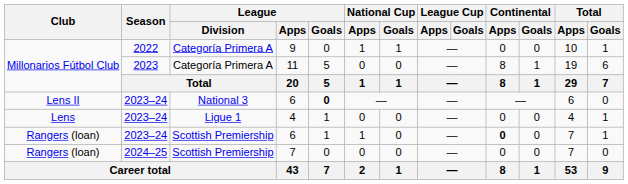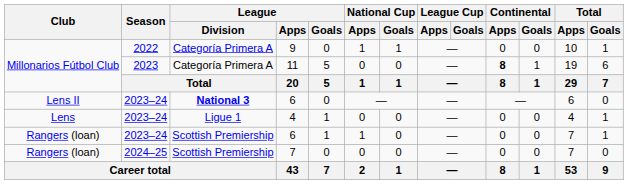11 | Continental / Apps: normal -> bold
Lens II / 6 | League / Division: normal -> bold
Lens II / 6 | League / Goals: bold -> normal
Rangers (loan) / 6 | Continental / Apps: bold -> normal
